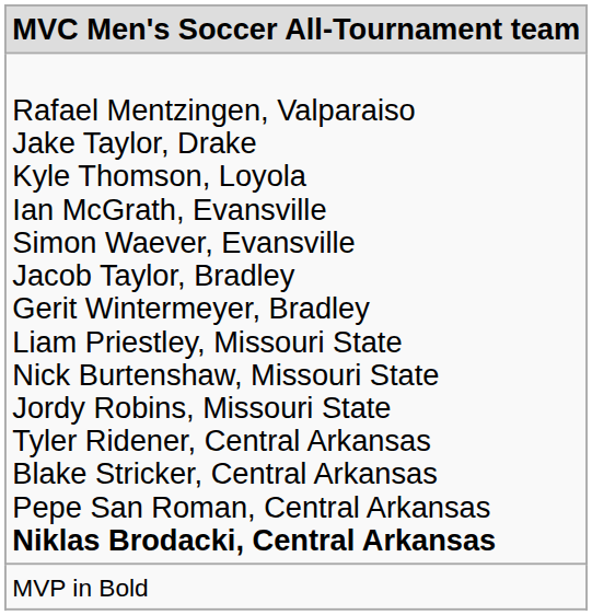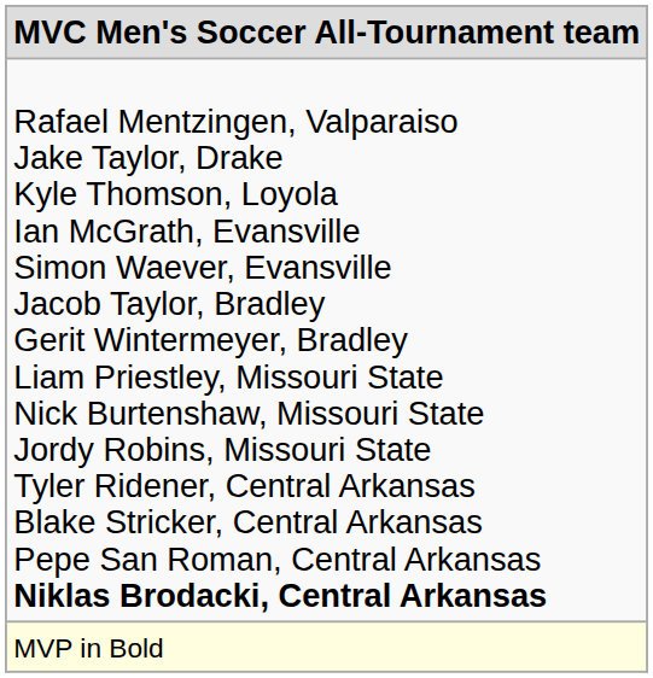MVP in Bold | column 1: no background -> lightyellow background
